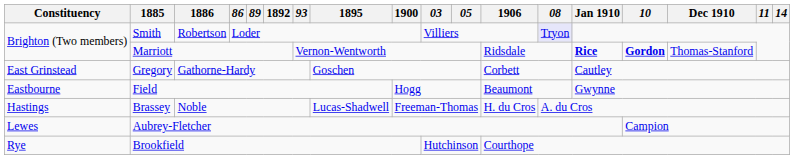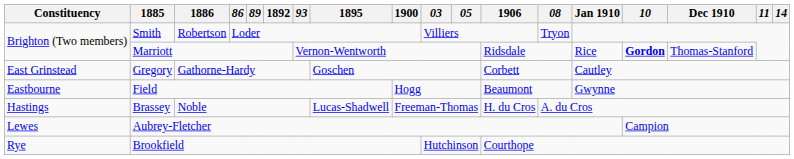Smith | 08: lavender background -> no background
Marriott | Jan 1910: bold -> normal
